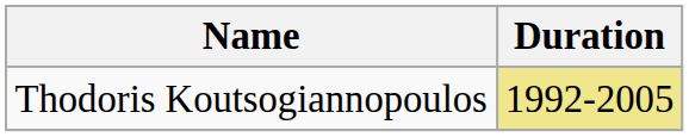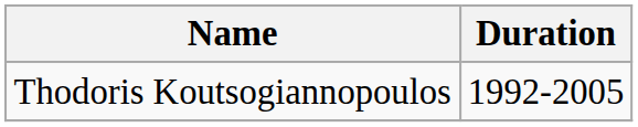Thodoris Koutsogiannopoulos | Duration: khaki background -> no background
